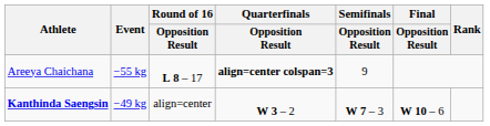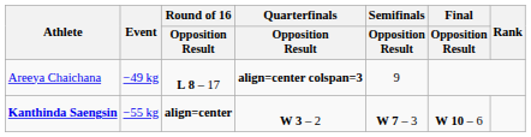Areeya Chaichana | Event: −55 kg -> −49 kg
Kanthinda Saengsin | Event: −49 kg -> −55 kg
Kanthinda Saengsin | Round of 16 / Opposition Result: normal -> bold
